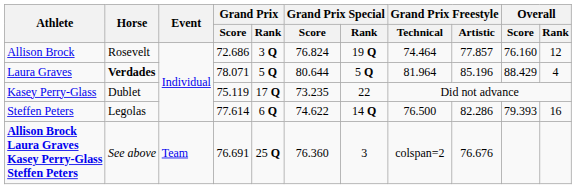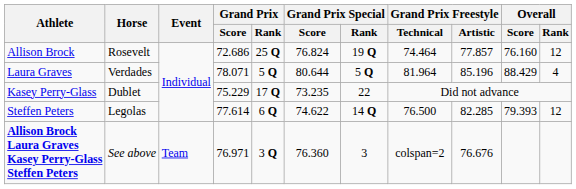Allison Brock | Grand Prix / Rank: 3 Q -> 25 Q
Laura Graves | Horse: bold -> normal
Kasey Perry-Glass | Grand Prix / Score: 75.119 -> 75.229
Steffen Peters | Grand Prix Freestyle / Artistic: 82.286 -> 82.285
Steffen Peters | Overall / Rank: 16 -> 12
Allison Brock Laura Graves Kasey Perry-Glass Steffen Peters | Grand Prix / Score: 76.691 -> 76.971
Allison Brock Laura Graves Kasey Perry-Glass Steffen Peters | Grand Prix / Rank: 25 Q -> 3 Q
